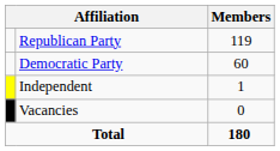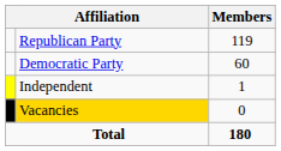Vacancies | column 2: no background -> gold background
